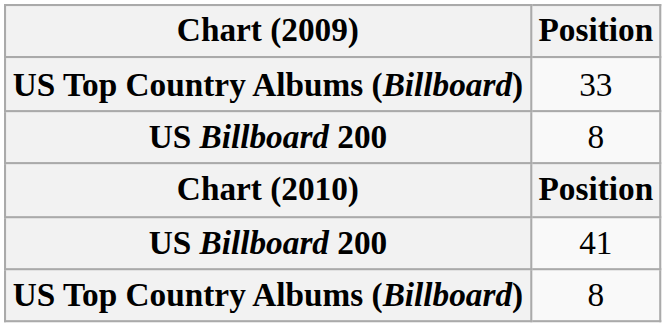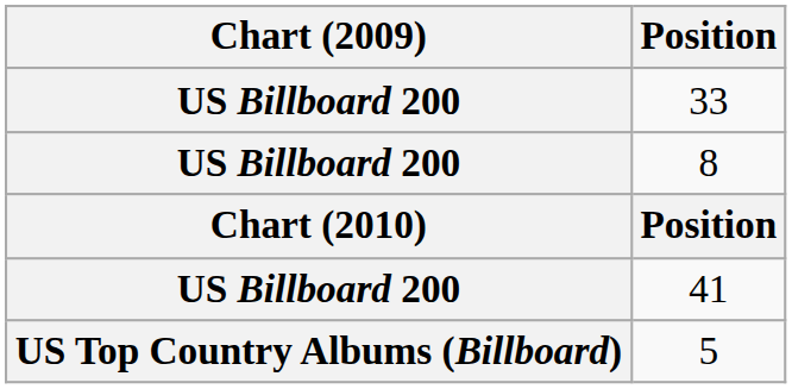row 2 | Chart (2009): US Top Country Albums (Billboard) -> US Billboard 200
row 6 | Position: 8 -> 5
